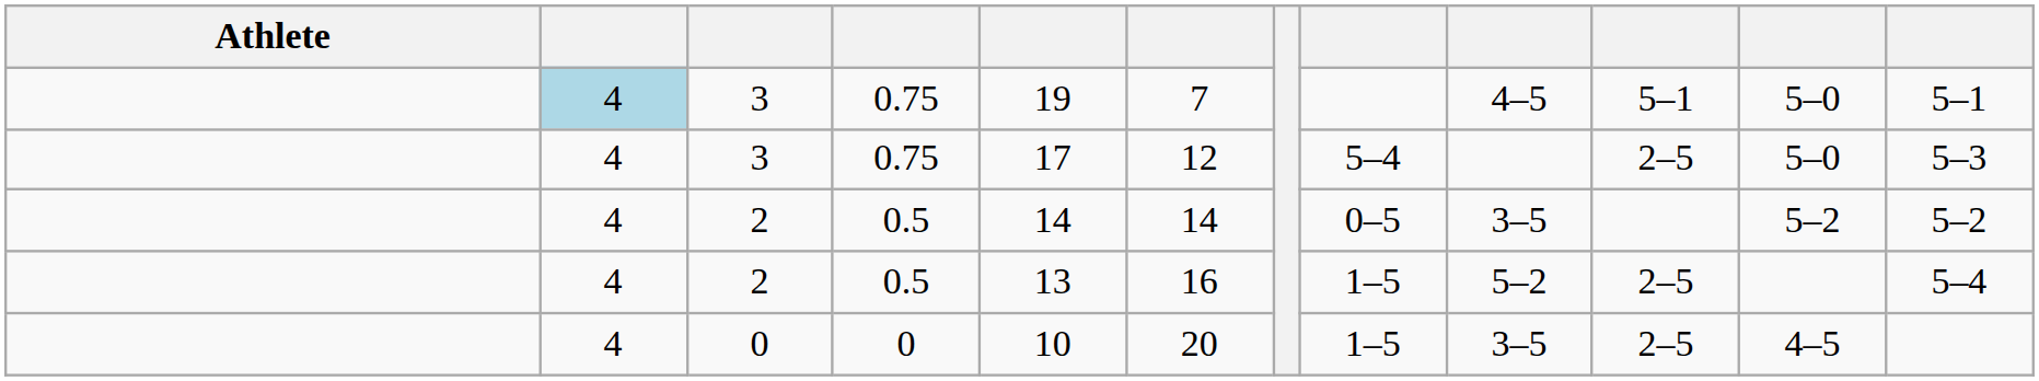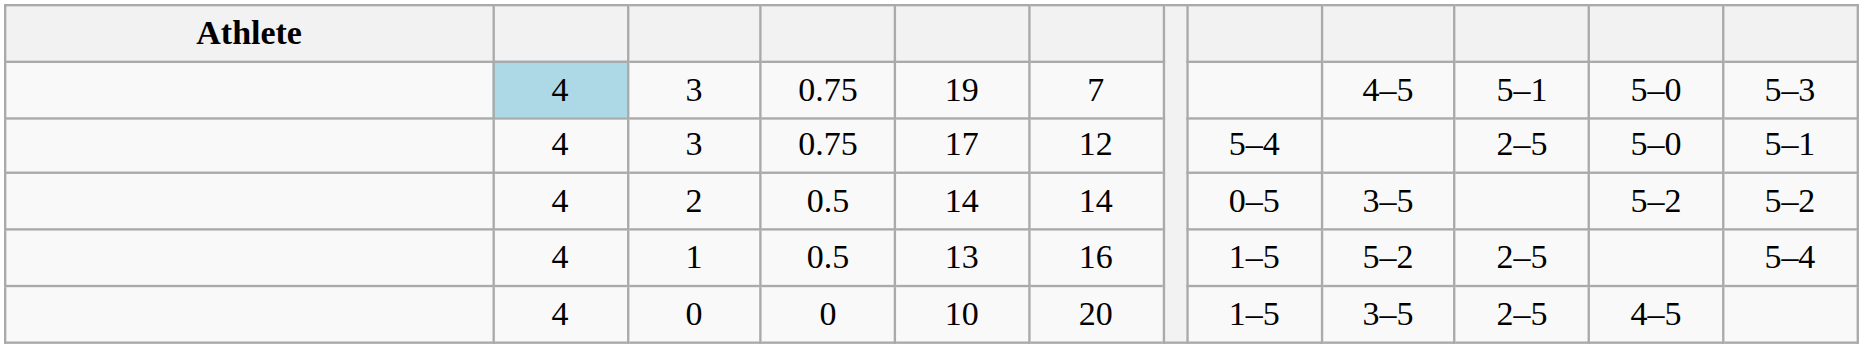row 2 | column 12: 5–1 -> 5–3
row 3 | column 12: 5–3 -> 5–1
row 5 | column 3: 2 -> 1
